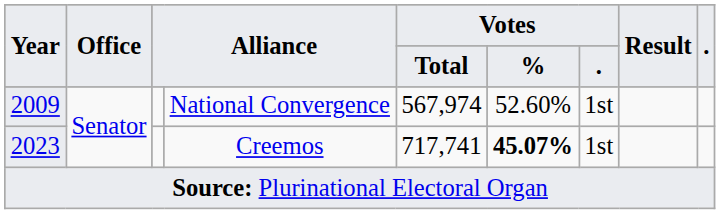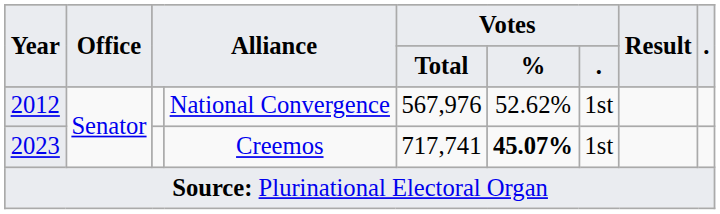National Convergence | Year: 2009 -> 2012
National Convergence | Votes / Total: 567,974 -> 567,976
National Convergence | Votes / %: 52.60% -> 52.62%
